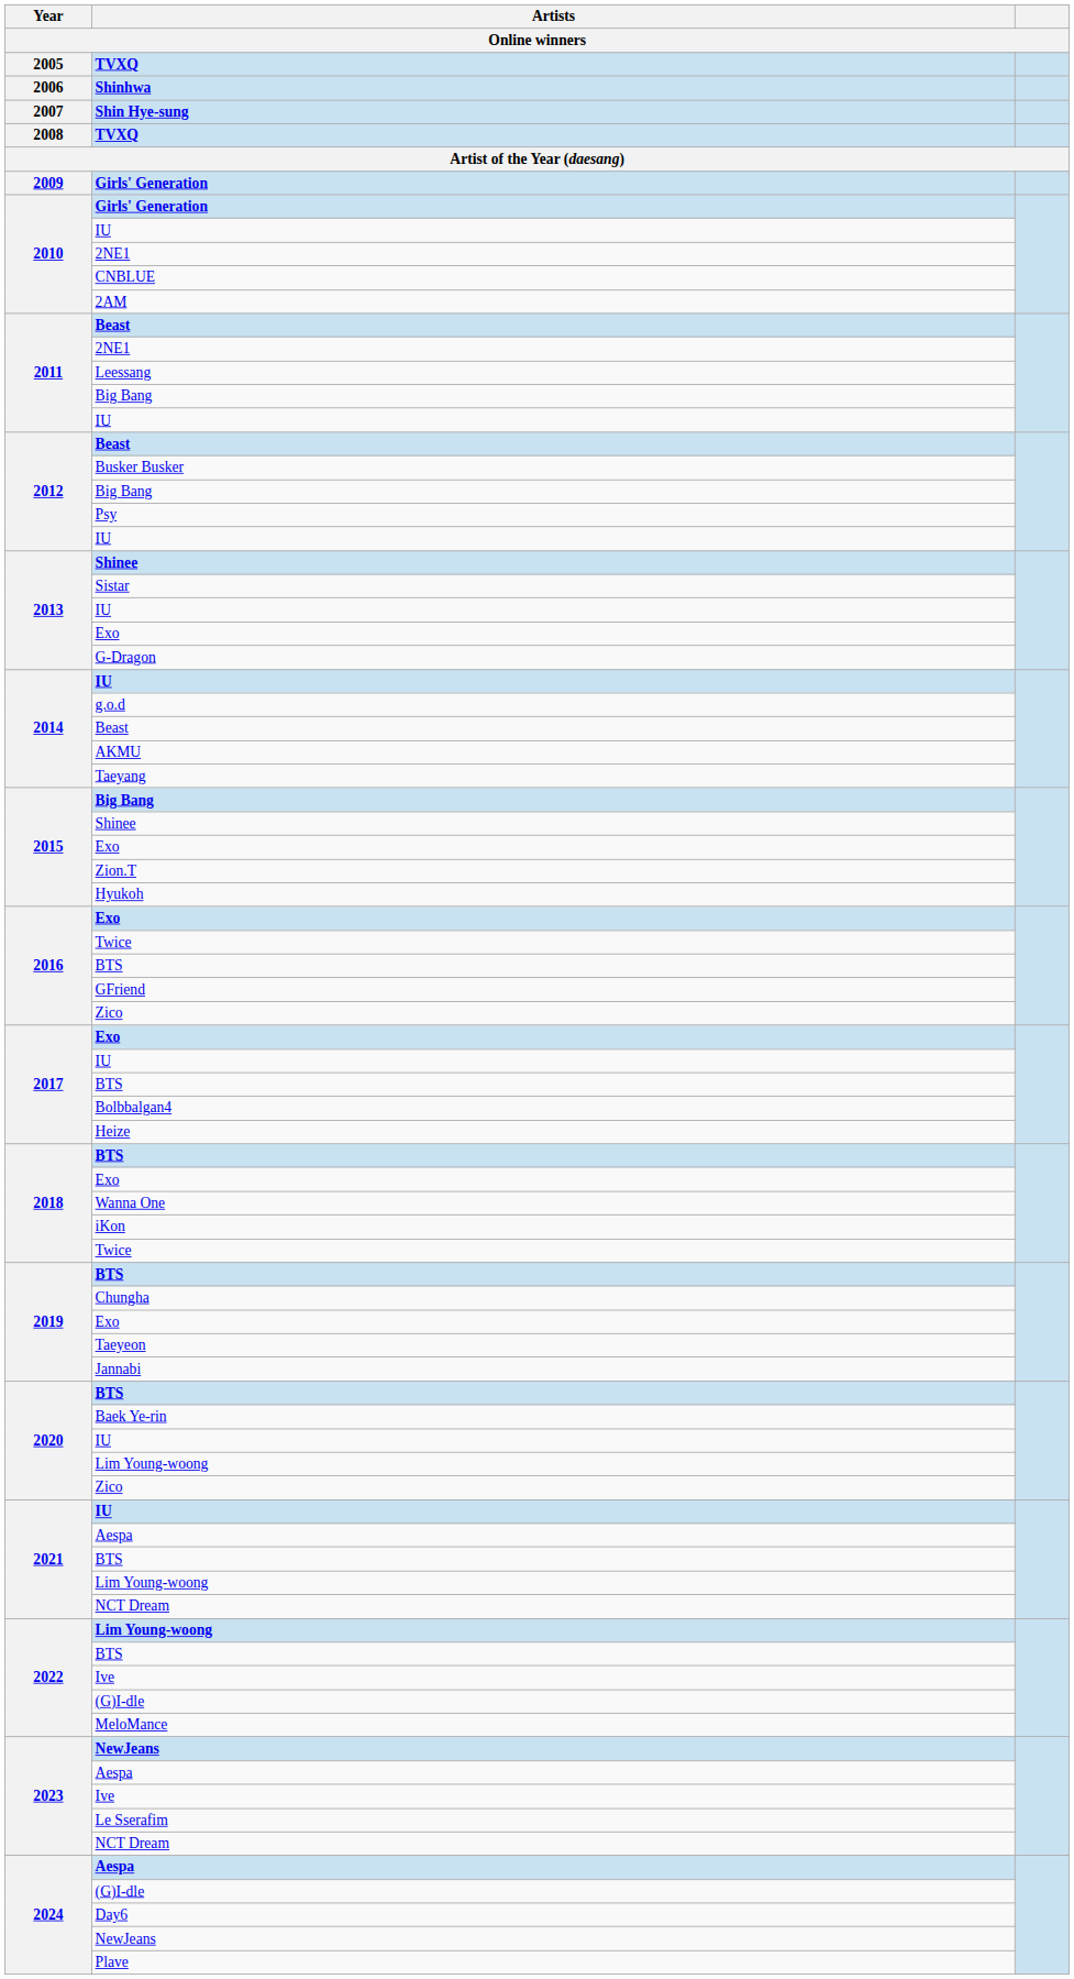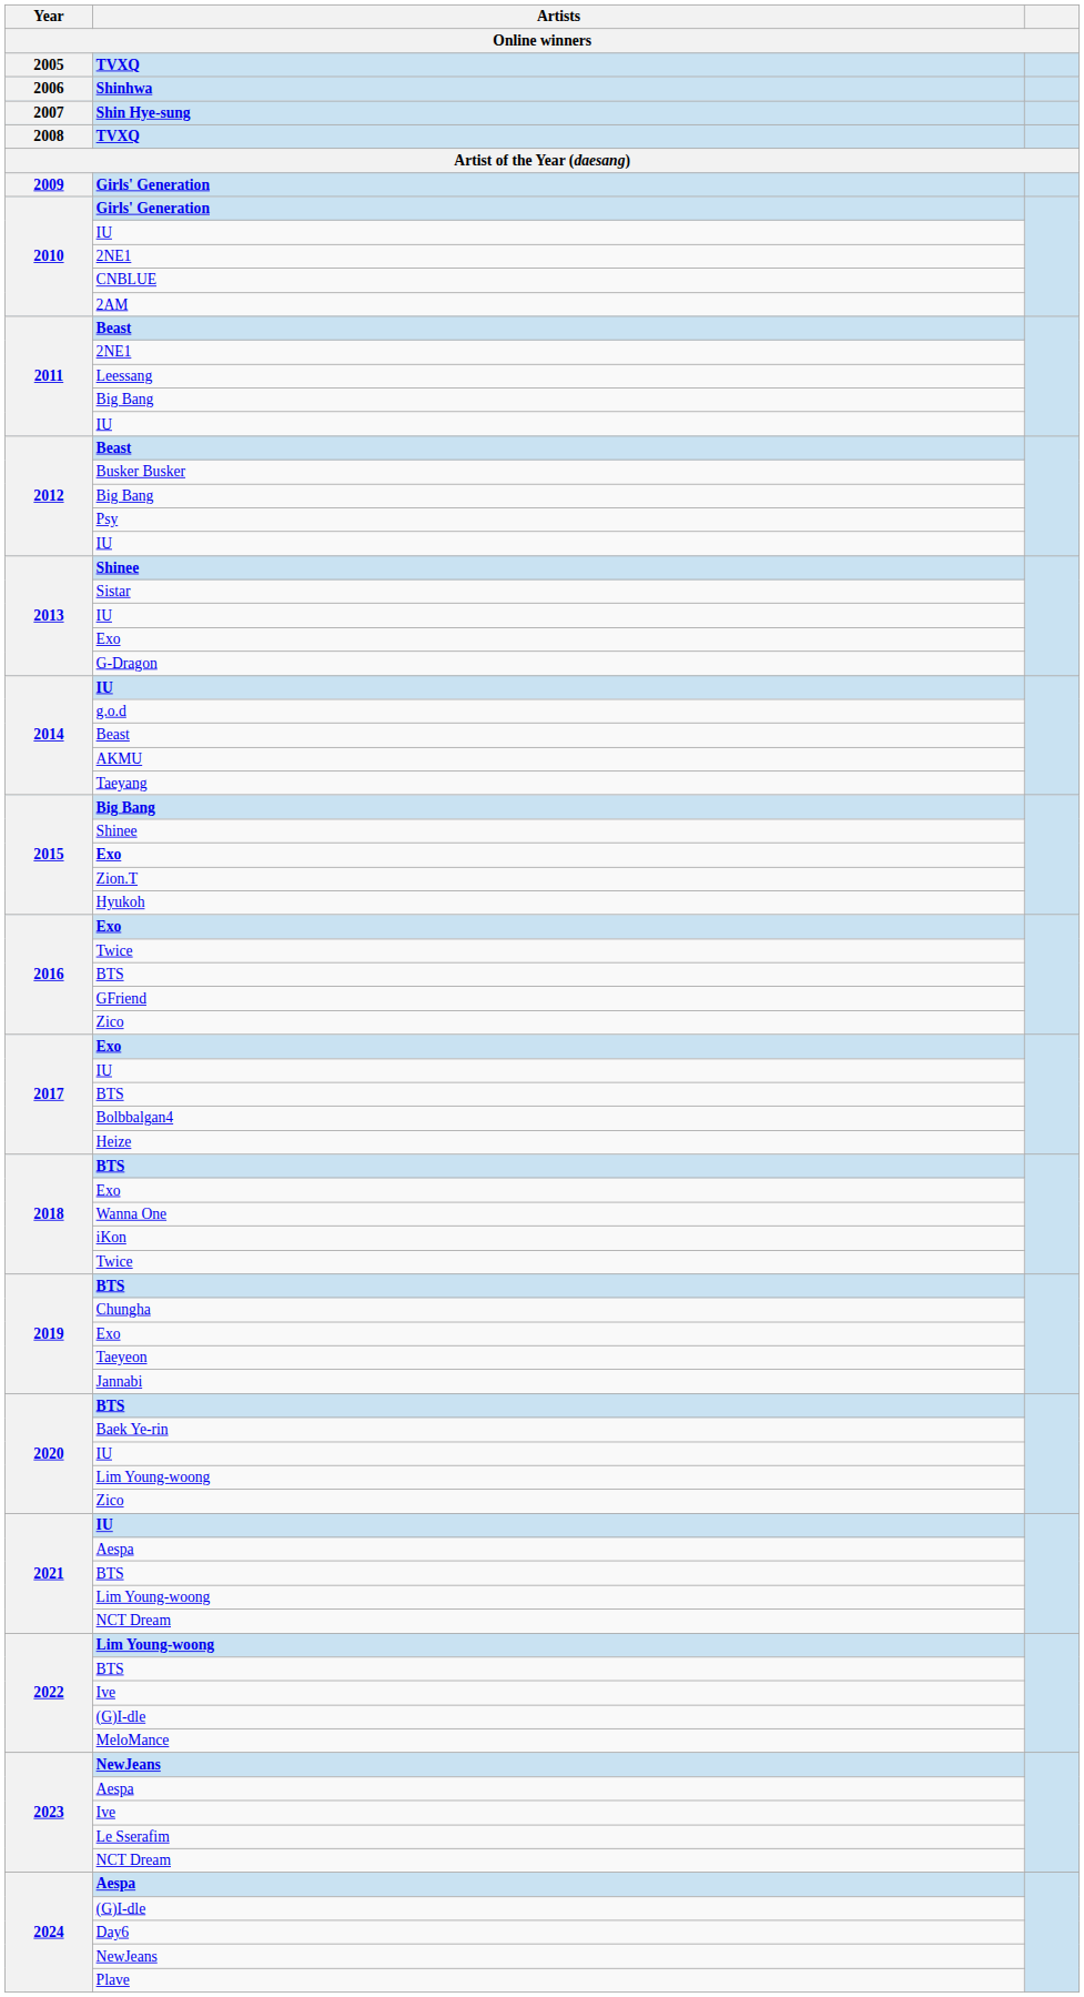2015 / Exo | Artists: normal -> bold
